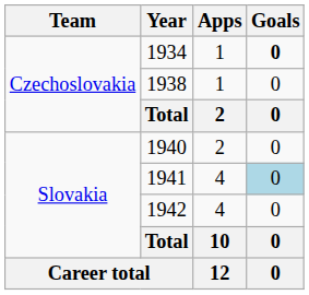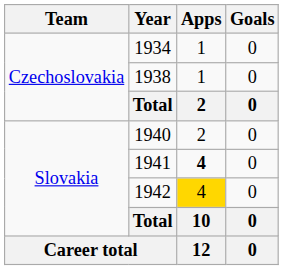1934 | Goals: bold -> normal
1941 | Apps: normal -> bold
1941 | Goals: lightblue background -> no background
1942 | Apps: no background -> gold background
